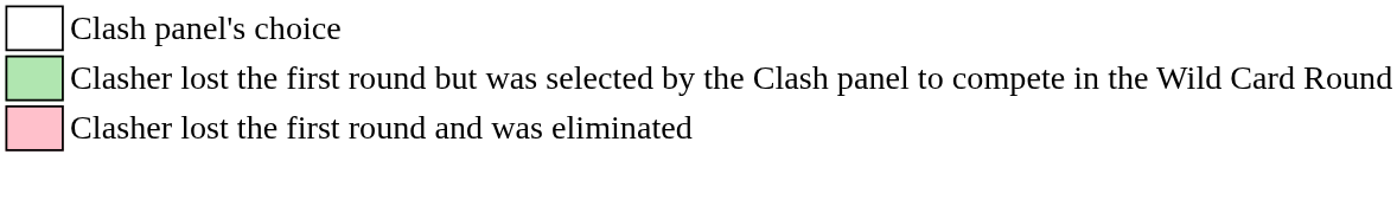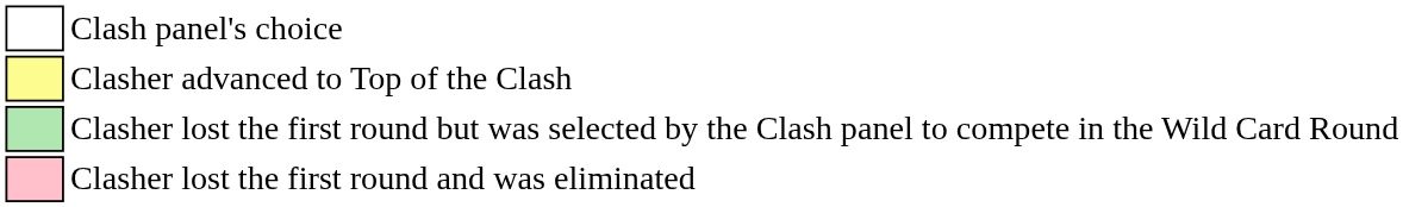+ row: Clasher advanced to Top of the Clash
